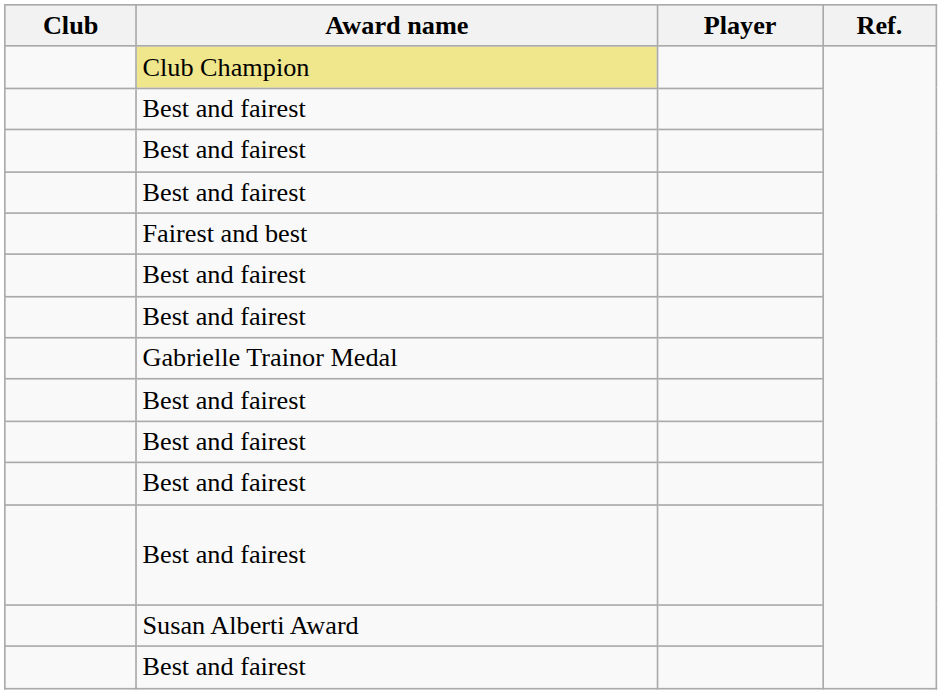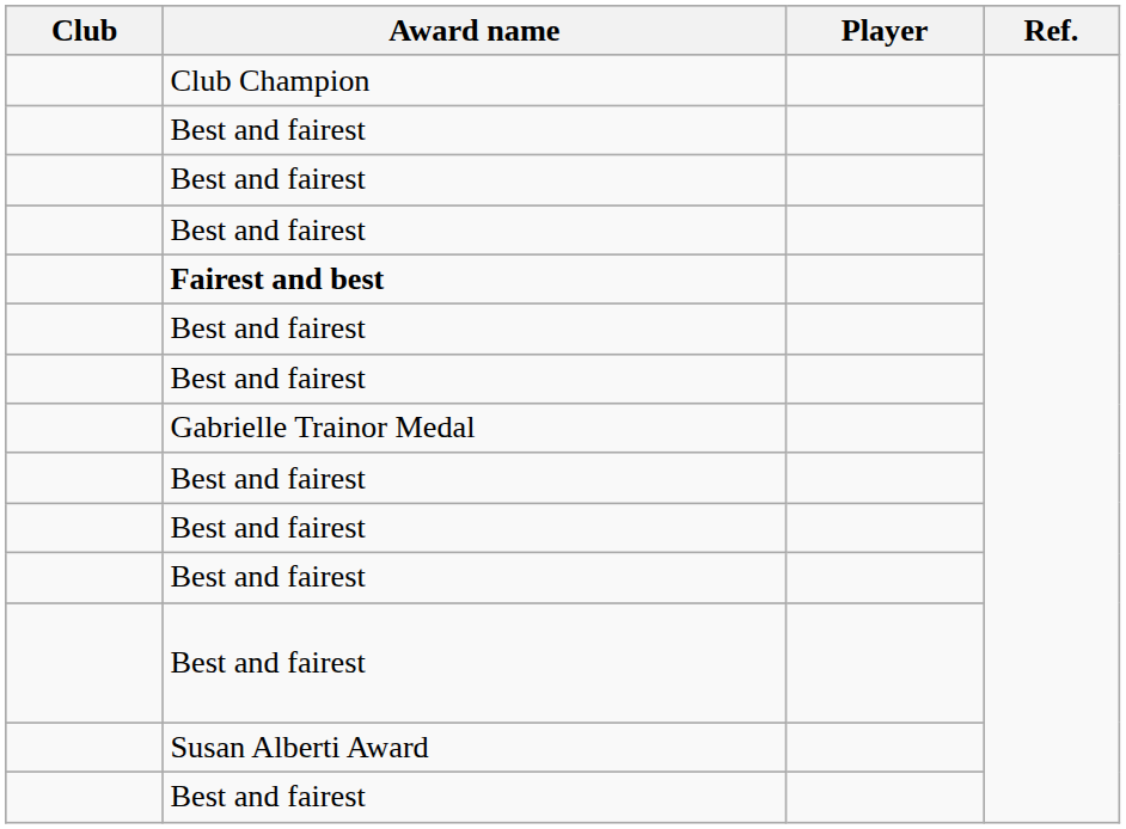Club Champion | Award name: khaki background -> no background
Fairest and best | Award name: normal -> bold
